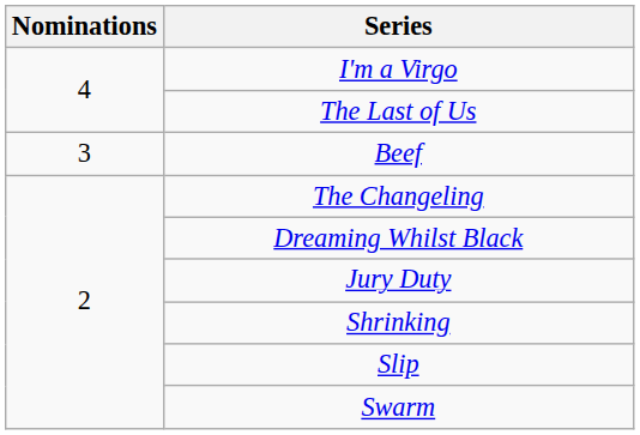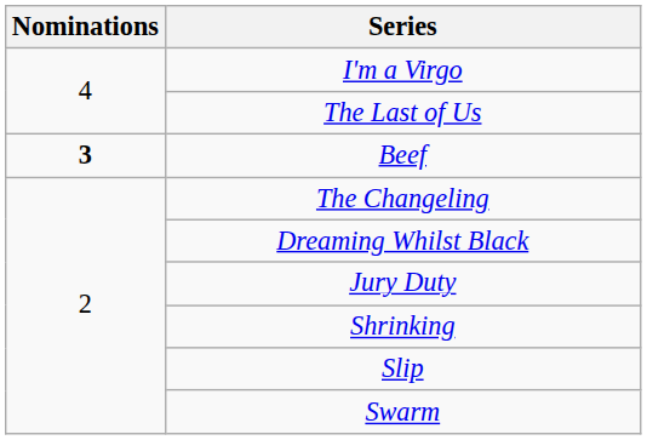Beef | Nominations: normal -> bold
